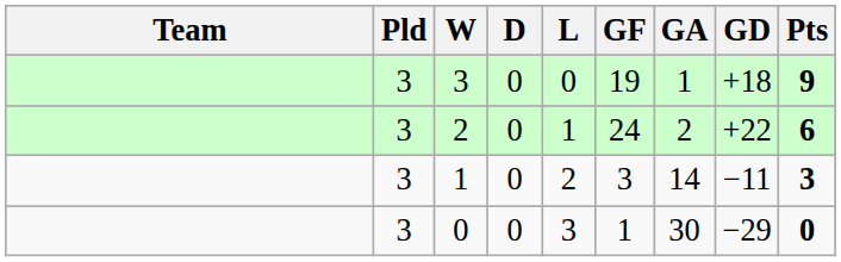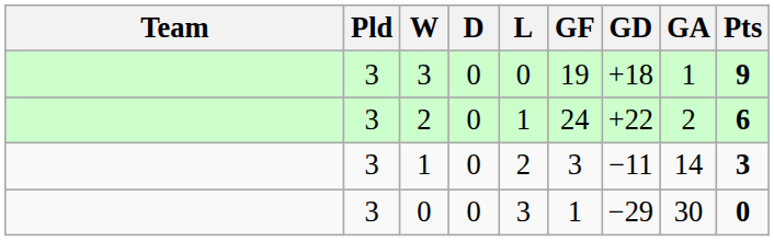columns swapped: GA <-> GD
